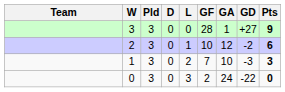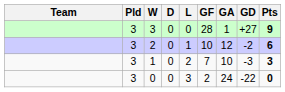columns swapped: Pld <-> W
